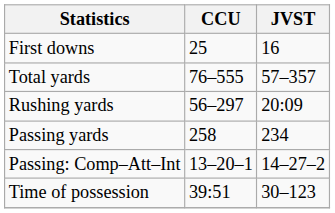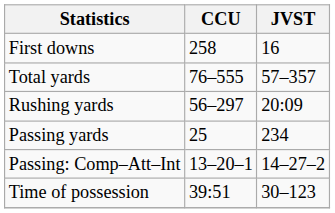First downs | CCU: 25 -> 258
Passing yards | CCU: 258 -> 25
